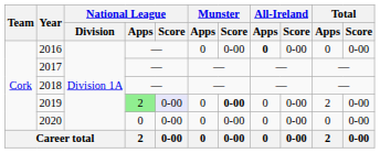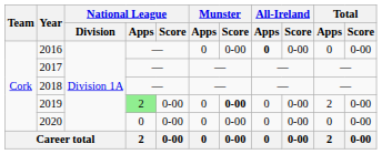2019 | National League / Score: lavender background -> no background
